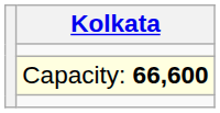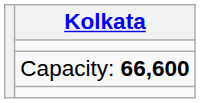row 3 | Kolkata: lightyellow background -> no background
